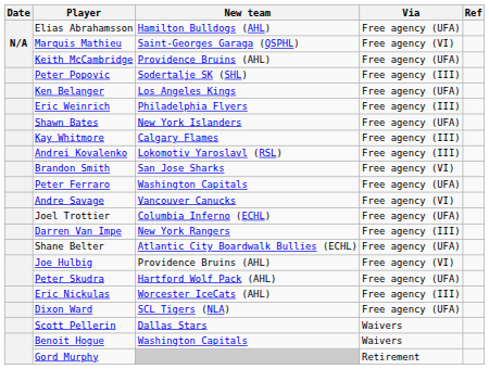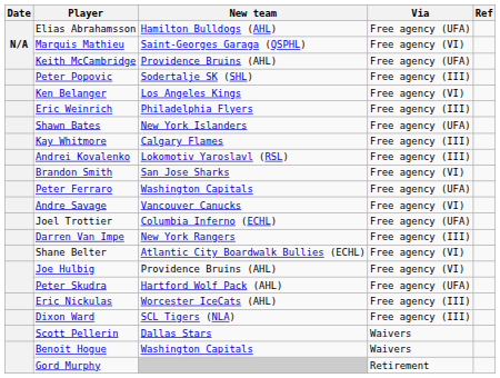Ken Belanger | Via: Free agency (UFA) -> Free agency (VI)
Shane Belter | Via: Free agency (UFA) -> Free agency (VI)
Dixon Ward | Via: Free agency (UFA) -> Free agency (III)
